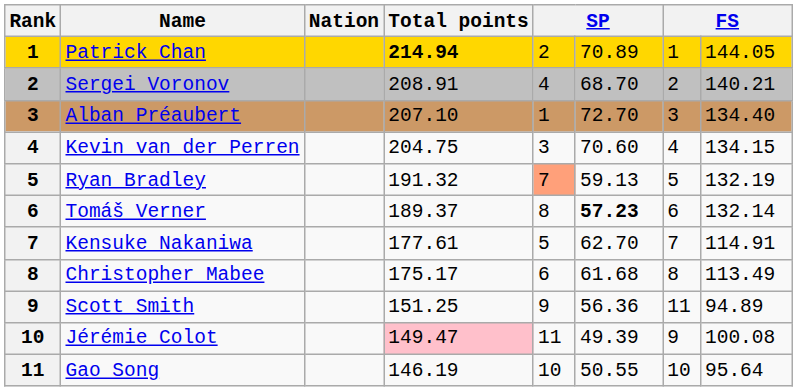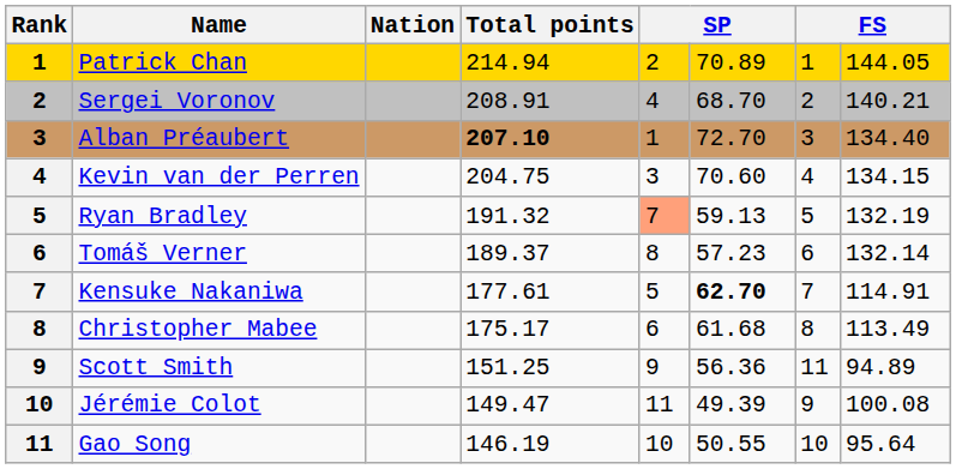Patrick Chan | Total points: bold -> normal
Alban Préaubert | Total points: normal -> bold
Tomáš Verner | column 6: bold -> normal
Kensuke Nakaniwa | column 6: normal -> bold
Jérémie Colot | Total points: pink background -> no background
